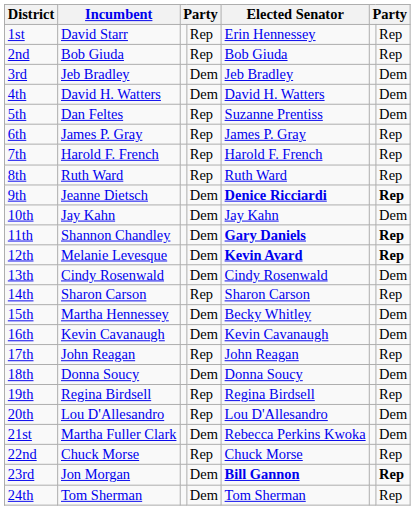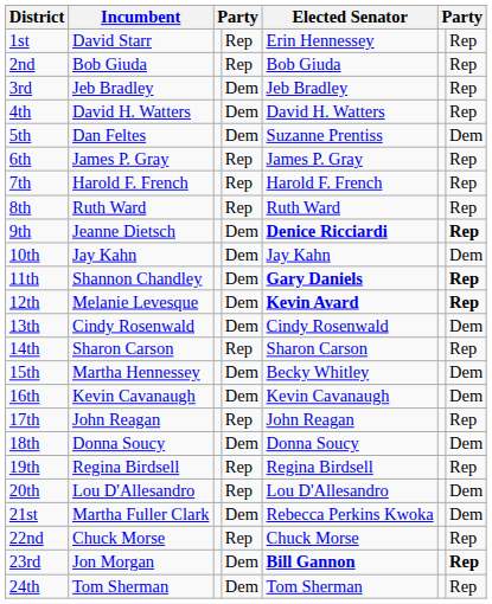3rd | column 7: Dem -> Rep
4th | column 7: Dem -> Rep
5th | column 4: Rep -> Dem
